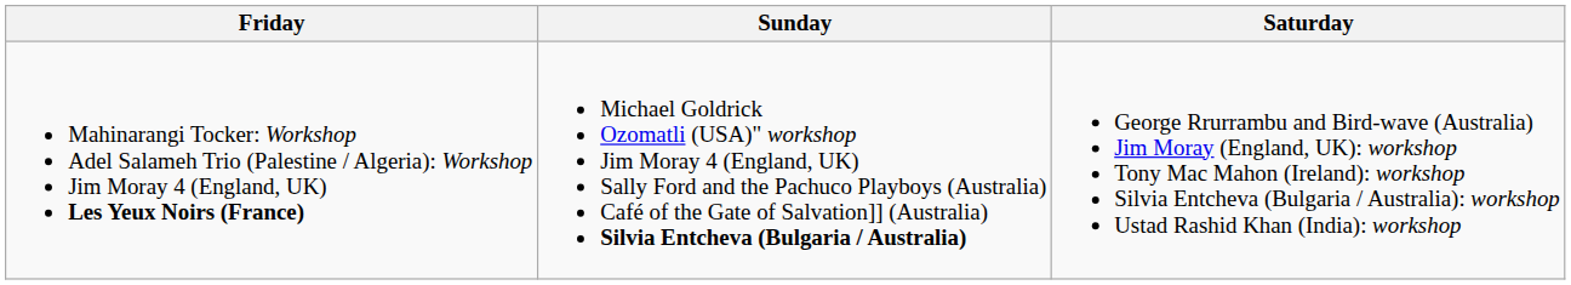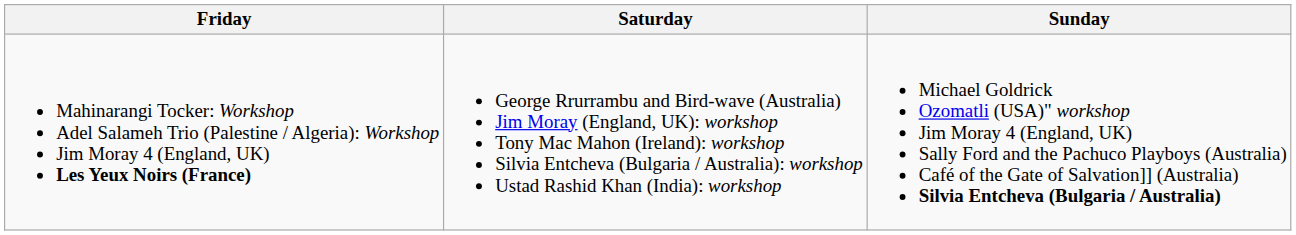columns swapped: Saturday <-> Sunday
